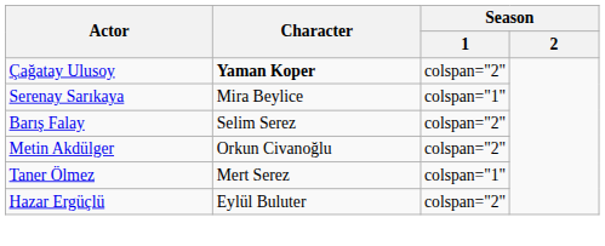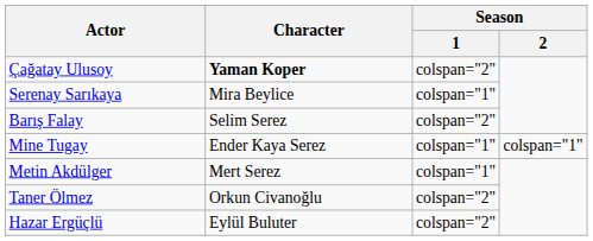+ row: Mine Tugay | Ender Kaya Serez | colspan="1" | colspan="1"
Metin Akdülger | Character: Orkun Civanoğlu -> Mert Serez
Metin Akdülger | Season / 1: colspan="2" -> colspan="1"
Taner Ölmez | Character: Mert Serez -> Orkun Civanoğlu
Taner Ölmez | Season / 1: colspan="1" -> colspan="2"
